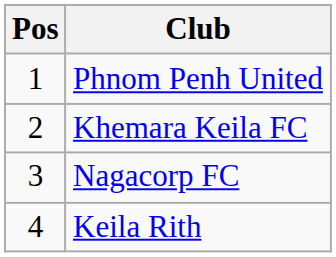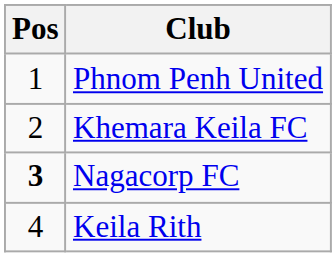Nagacorp FC | Pos: normal -> bold
